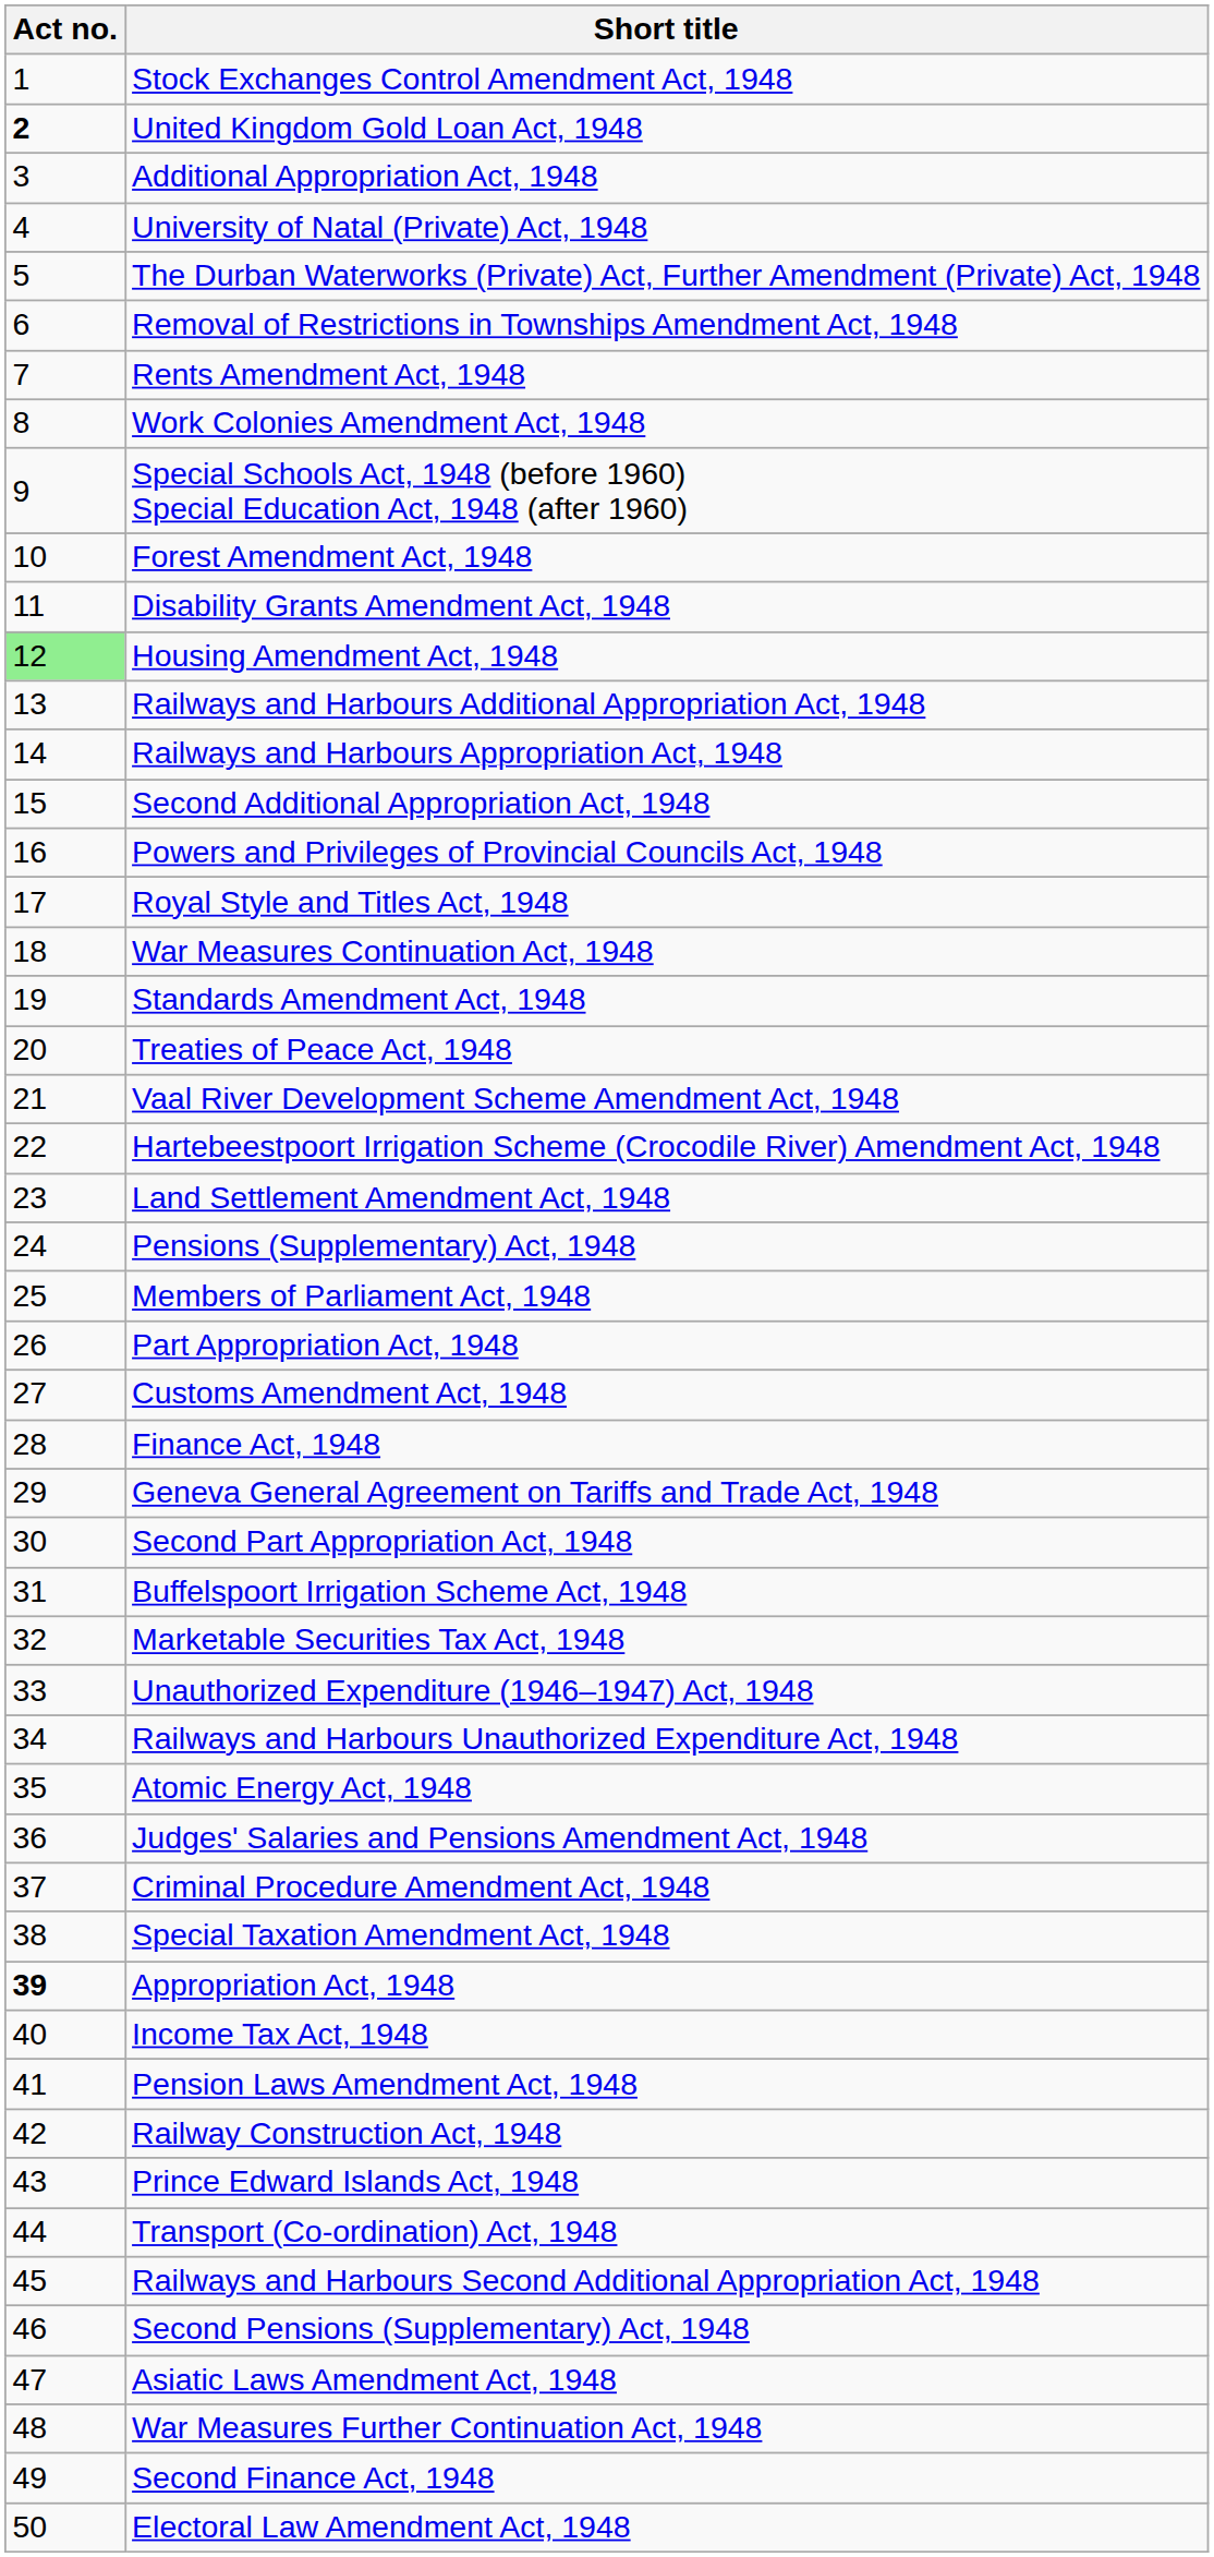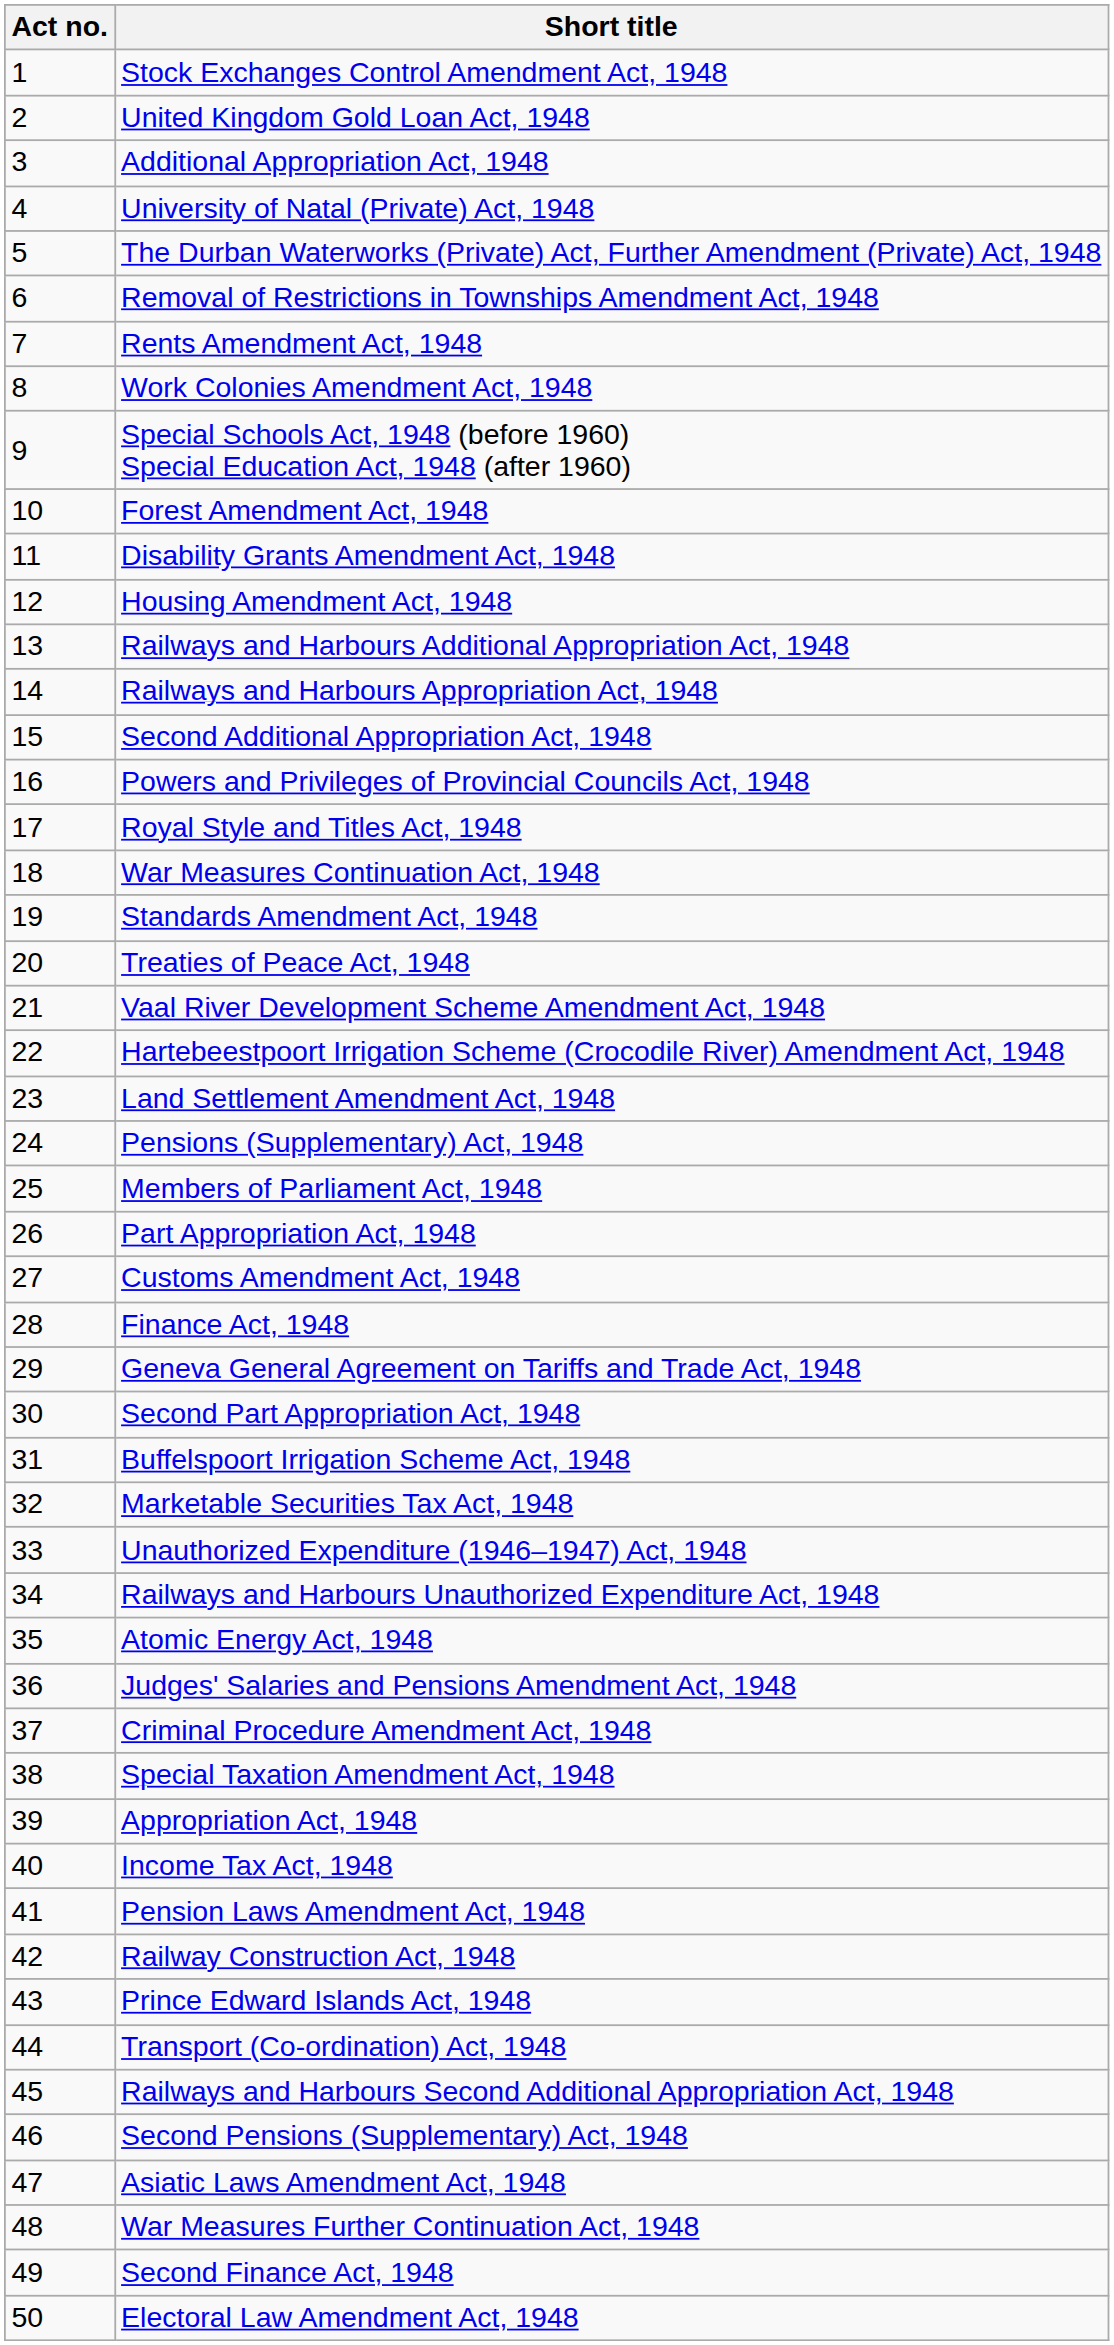United Kingdom Gold Loan Act, 1948 | Act no.: bold -> normal
Housing Amendment Act, 1948 | Act no.: lightgreen background -> no background
Appropriation Act, 1948 | Act no.: bold -> normal
